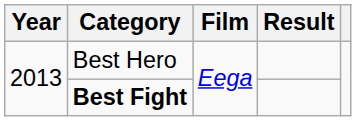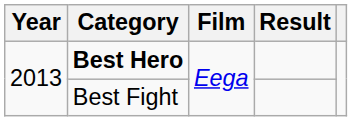Best Hero | Category: normal -> bold
Best Fight | Category: bold -> normal
